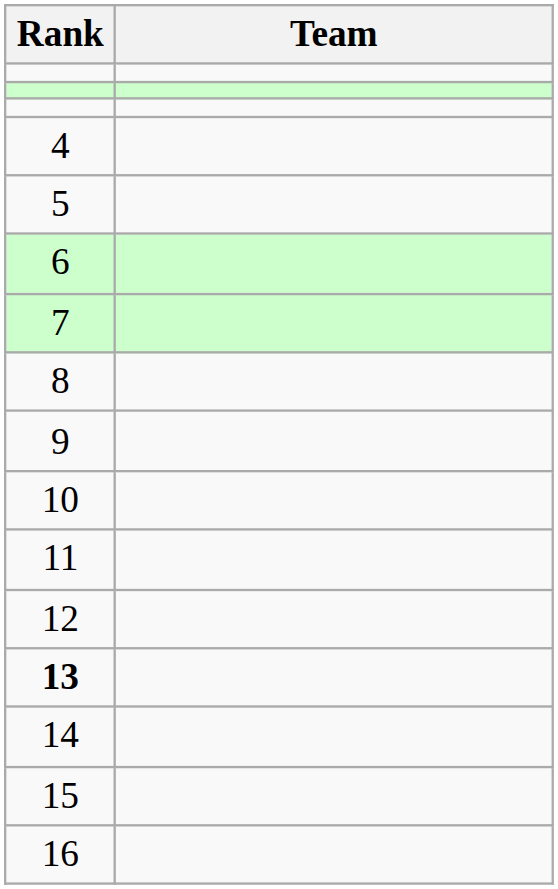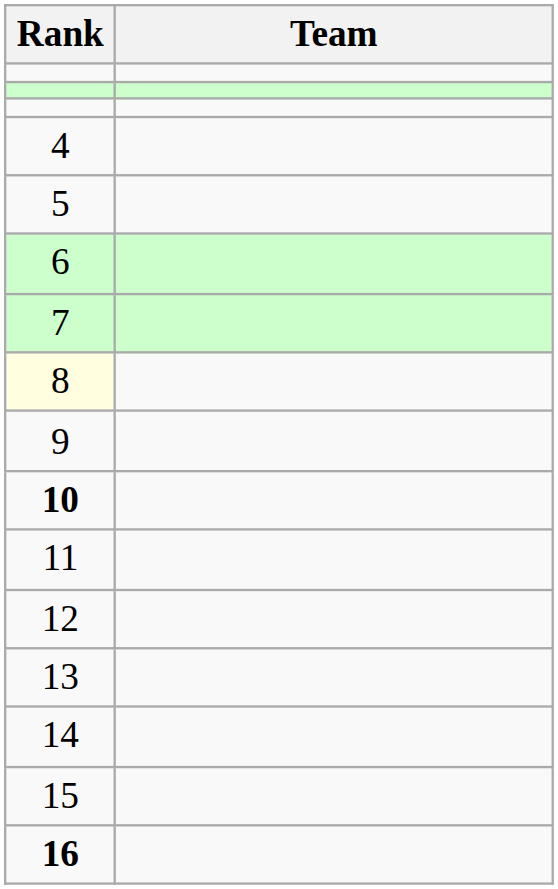row 9 | Rank: no background -> lightyellow background
row 11 | Rank: normal -> bold
row 14 | Rank: bold -> normal
row 17 | Rank: normal -> bold
